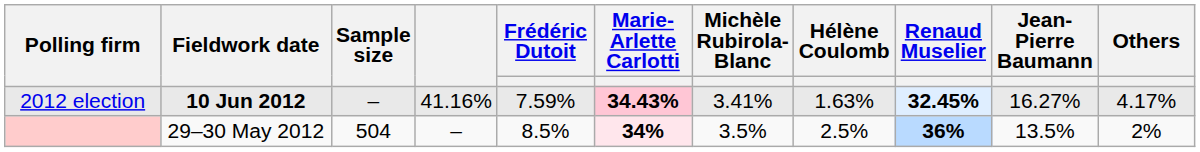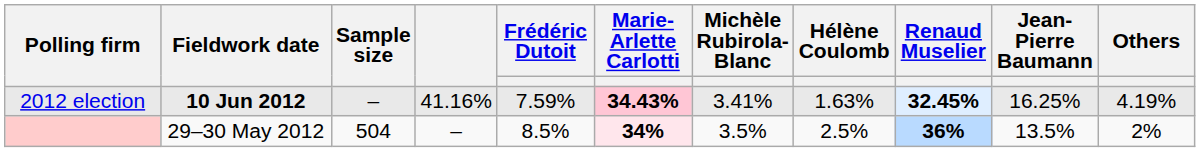2012 election | Jean-Pierre Baumann: 16.27% -> 16.25%
2012 election | Others: 4.17% -> 4.19%
